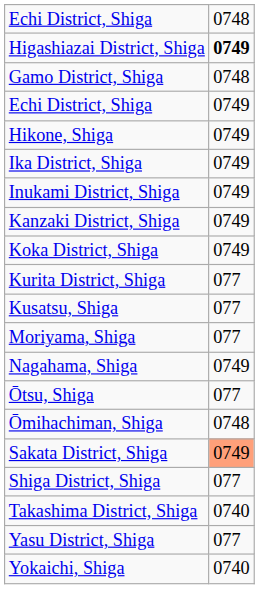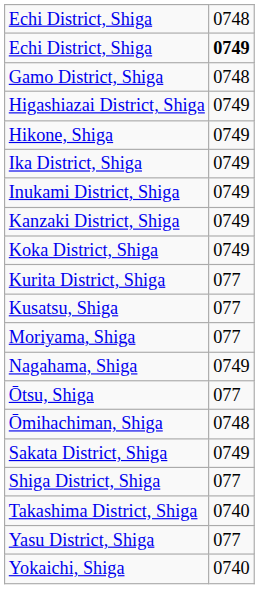row 2 | column 1: Higashiazai District, Shiga -> Echi District, Shiga
row 4 | column 1: Echi District, Shiga -> Higashiazai District, Shiga
row 16 | column 2: lightsalmon background -> no background
